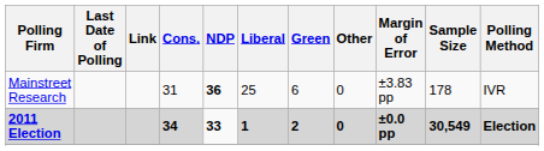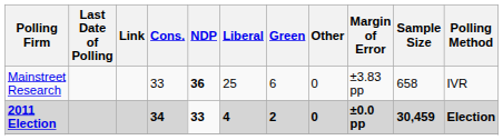Mainstreet Research | Cons.: 31 -> 33
Mainstreet Research | Sample Size: 178 -> 658
2011 Election | Liberal: 1 -> 4
2011 Election | Sample Size: 30,549 -> 30,459
